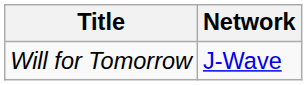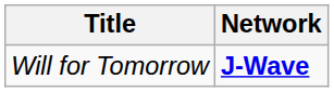Will for Tomorrow | Network: normal -> bold
